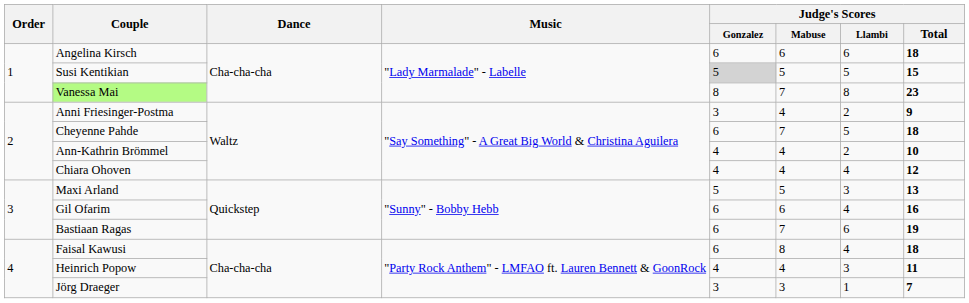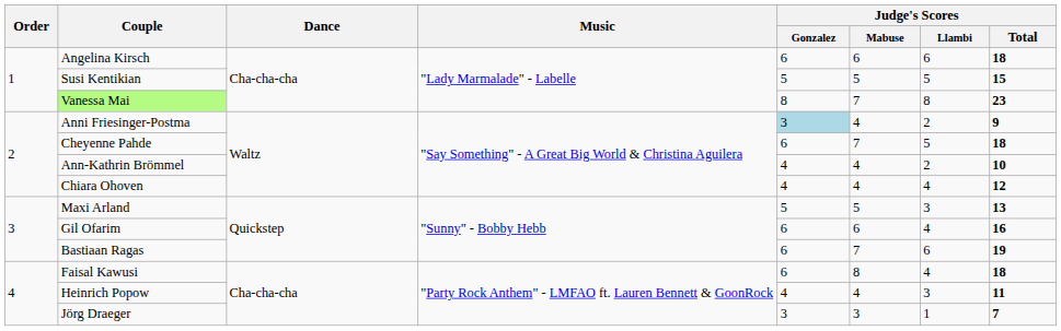Susi Kentikian | Judge's Scores / Gonzalez: lightgrey background -> no background
Anni Friesinger-Postma | Judge's Scores / Gonzalez: no background -> lightblue background
